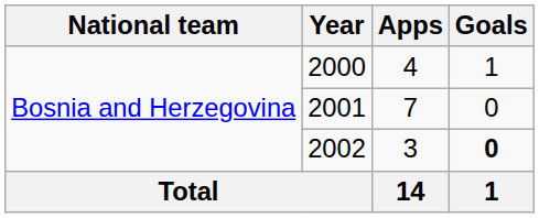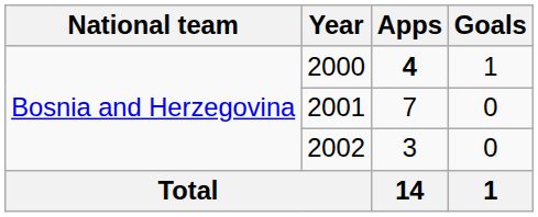2000 | Apps: normal -> bold
2002 | Goals: bold -> normal
